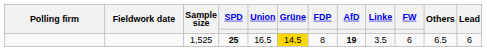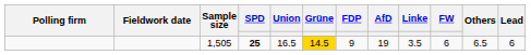row 3 | Sample size: 1,525 -> 1,505
row 3 | FDP: 8 -> 9
row 3 | AfD: bold -> normal
